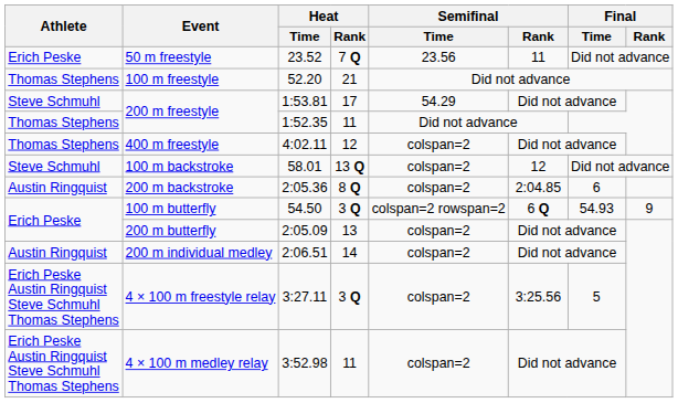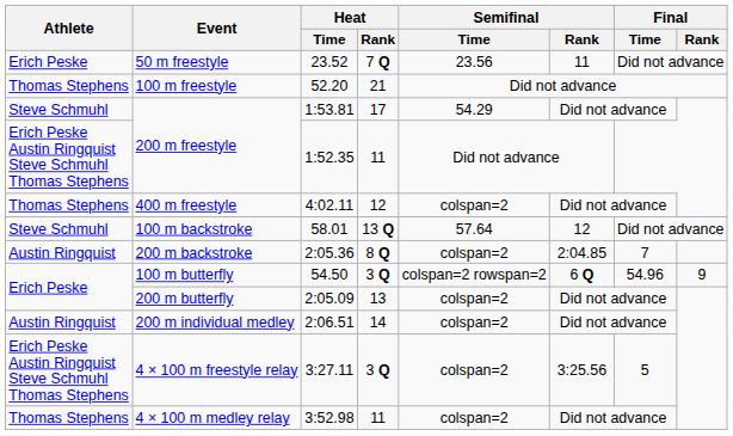200 m freestyle / 1:52.35 | Athlete: Thomas Stephens -> Erich Peske Austin Ringquist Steve Schmuhl Thomas Stephens
100 m backstroke | Semifinal / Time: colspan=2 -> 57.64
200 m backstroke | Final / Time: 6 -> 7
100 m butterfly | Final / Time: 54.93 -> 54.96
4 × 100 m medley relay | Athlete: Erich Peske Austin Ringquist Steve Schmuhl Thomas Stephens -> Thomas Stephens
